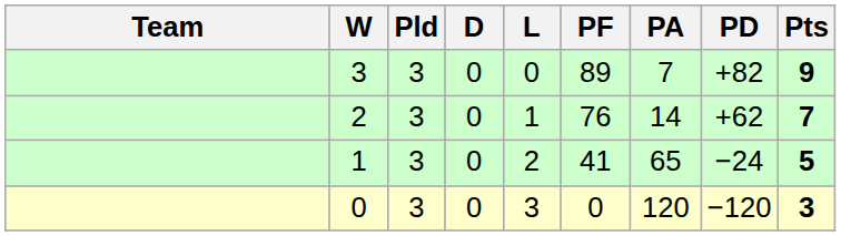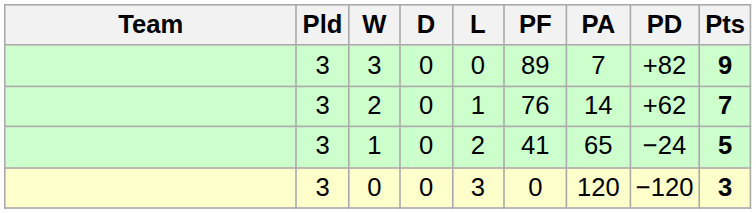columns swapped: Pld <-> W
